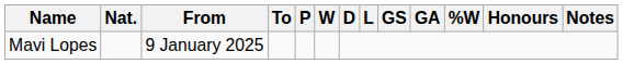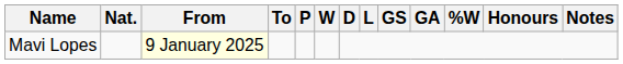Mavi Lopes | From: no background -> lightyellow background
